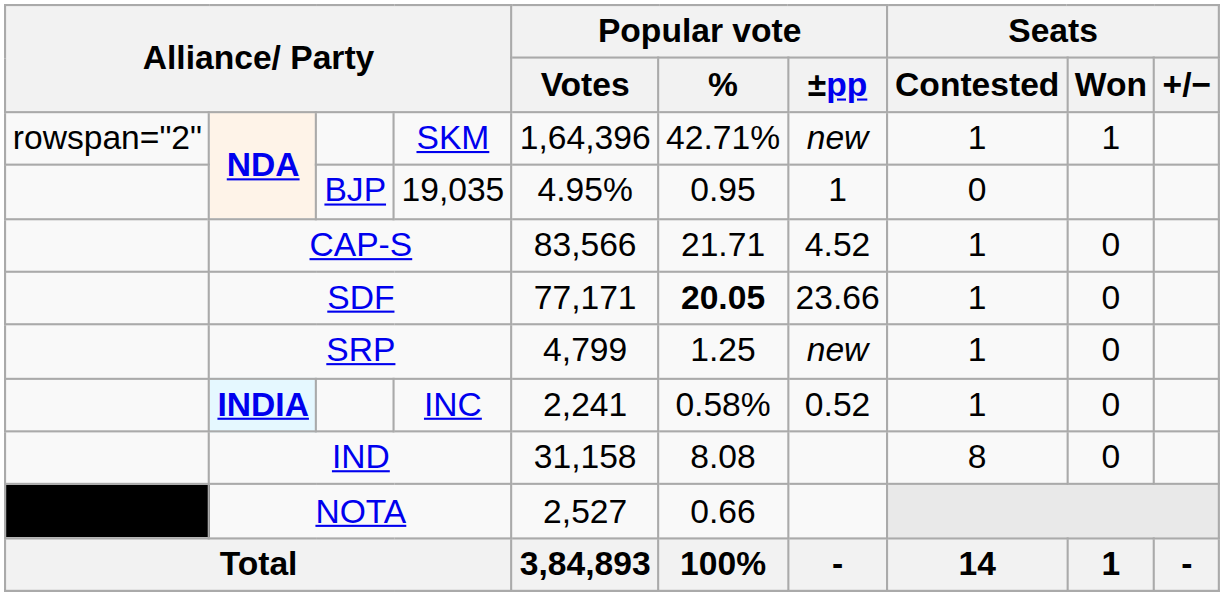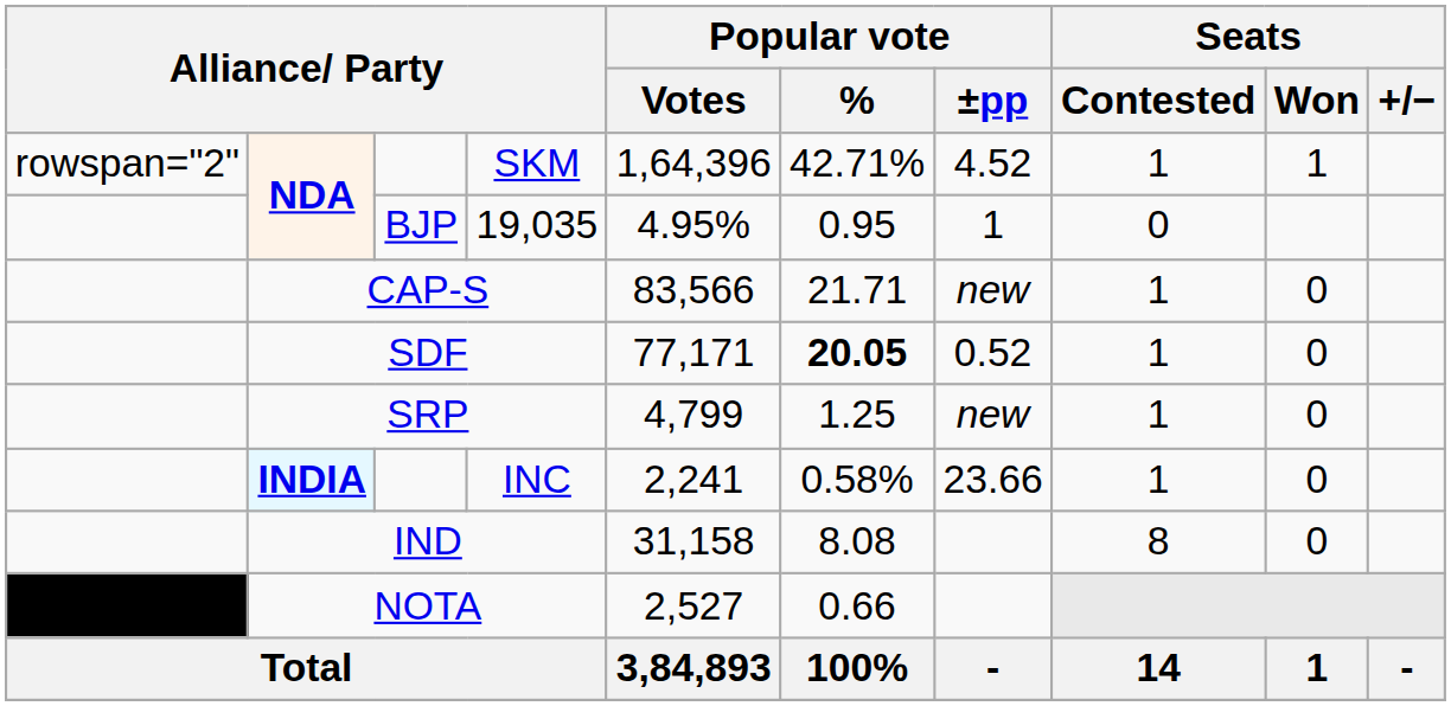SKM | Popular vote / ±pp: new -> 4.52
CAP-S | Popular vote / ±pp: 4.52 -> new
SDF | Popular vote / ±pp: 23.66 -> 0.52
INC | Popular vote / ±pp: 0.52 -> 23.66
